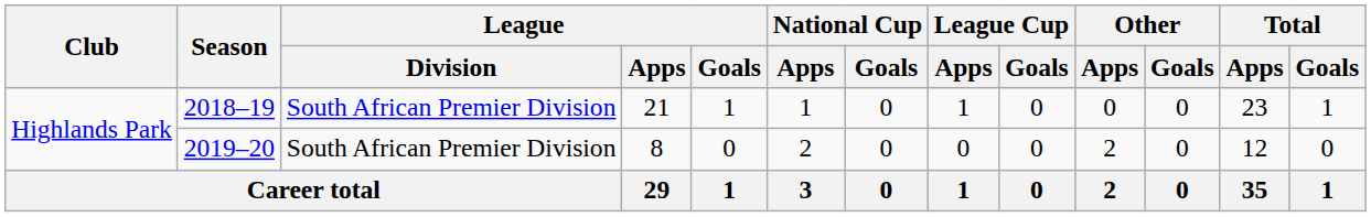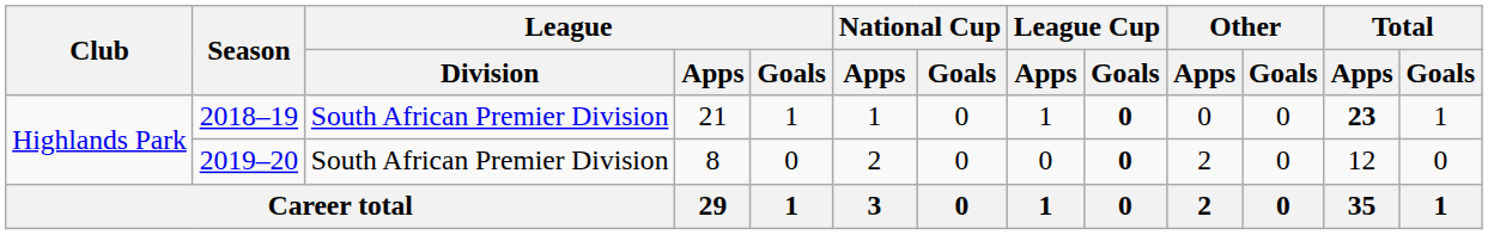2018–19 | League Cup / Goals: normal -> bold
2018–19 | Total / Apps: normal -> bold
2019–20 | League Cup / Goals: normal -> bold
